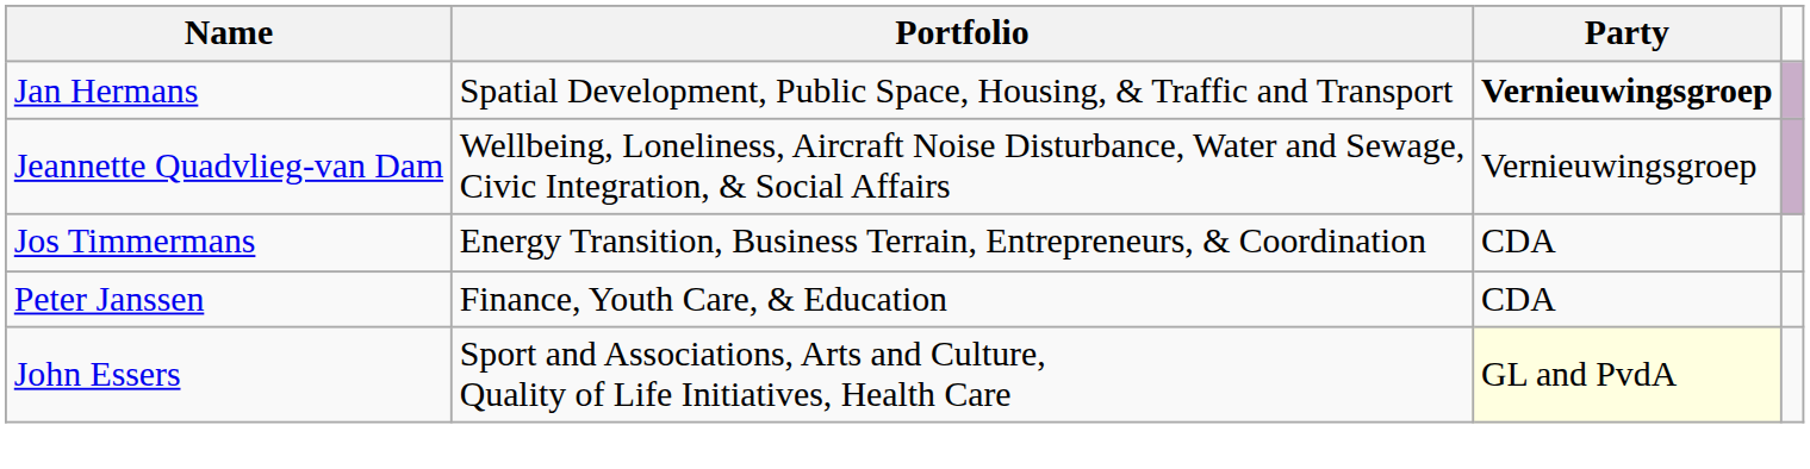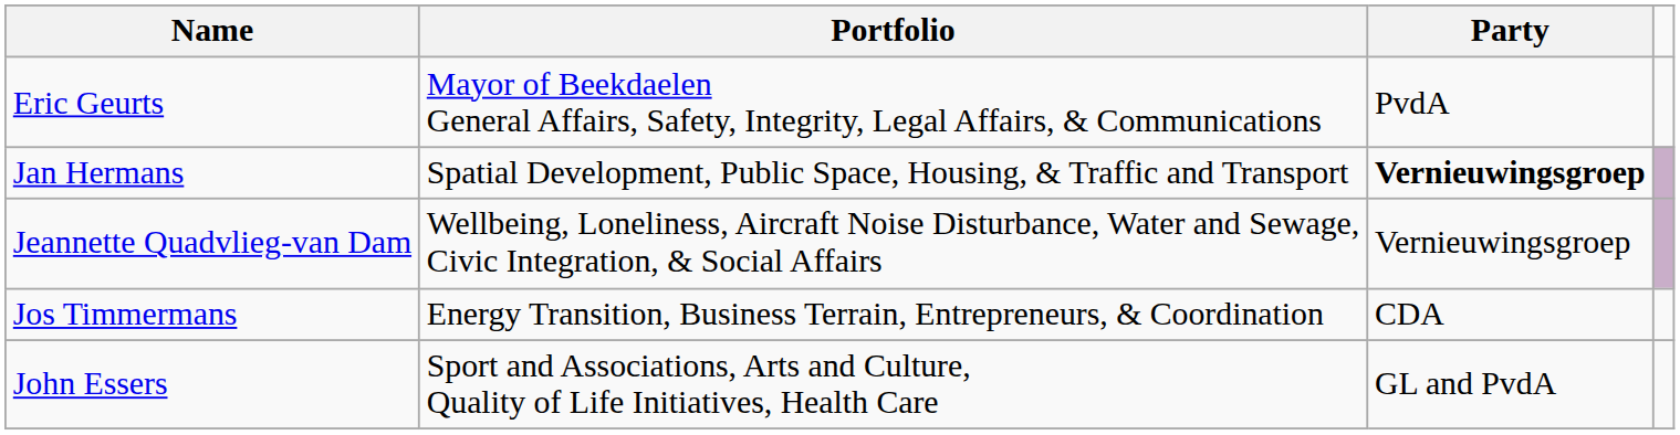+ row: Eric Geurts | Mayor of Beekdaelen General Affairs, Safety, Integrity, Legal Affairs, & Communications | PvdA
- row: Peter Janssen | Finance, Youth Care, & Education | CDA
John Essers | Party: lightyellow background -> no background
